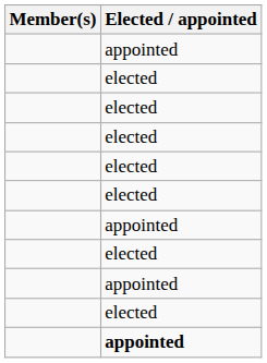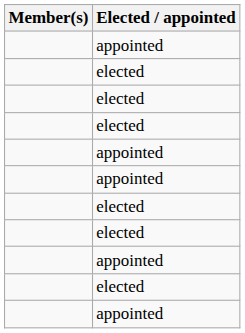row 6 | Elected / appointed: elected -> appointed
row 7 | Elected / appointed: elected -> appointed
row 8 | Elected / appointed: appointed -> elected
row 12 | Elected / appointed: bold -> normal
